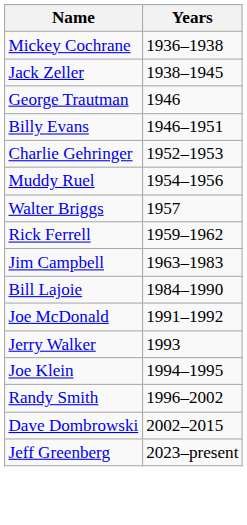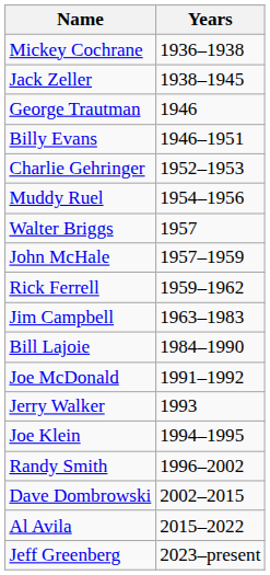+ row: John McHale | 1957–1959
+ row: Al Avila | 2015–2022
